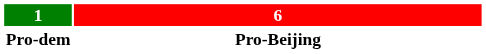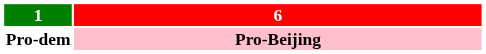Pro-dem | 6: no background -> pink background
